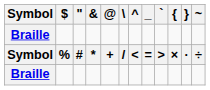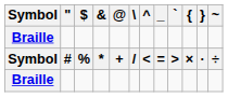columns swapped: " <-> $
